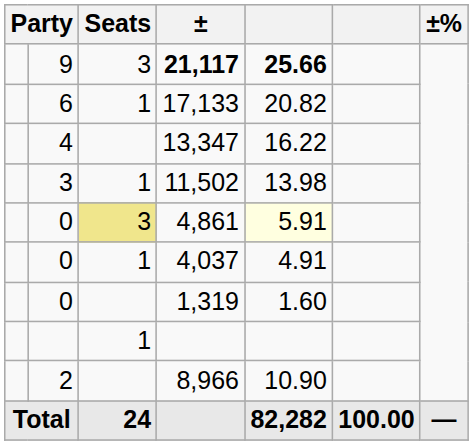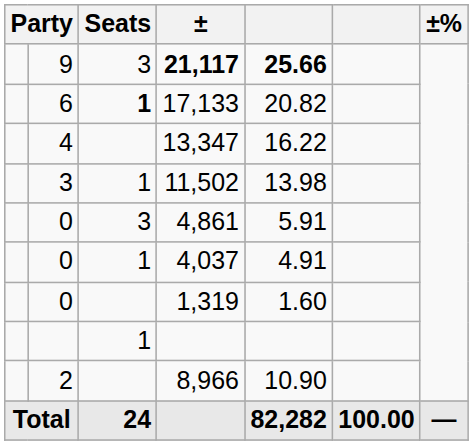17,133 | Seats: normal -> bold
4,861 | Seats: khaki background -> no background
4,861 | column 5: lightyellow background -> no background
